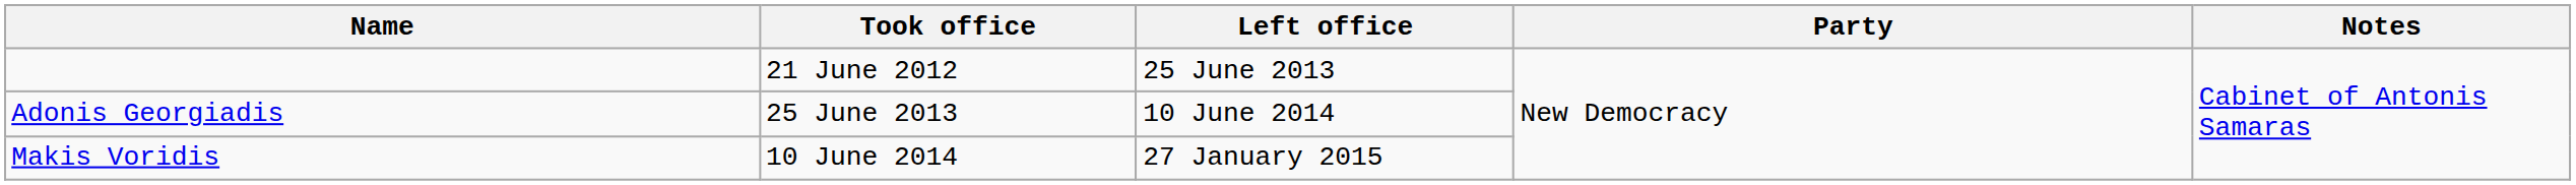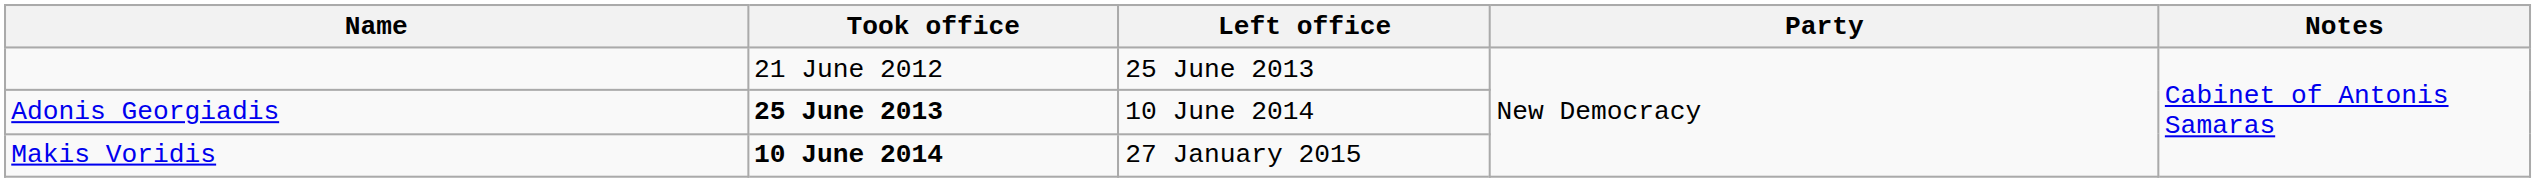Adonis Georgiadis | Took office: normal -> bold
Makis Voridis | Took office: normal -> bold
